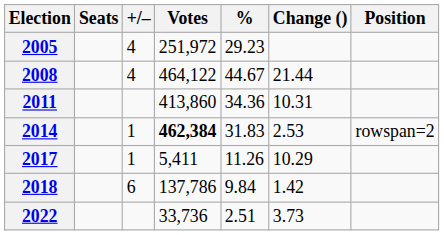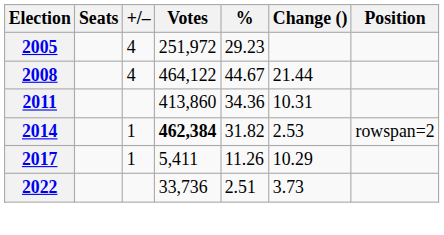2014 | %: 31.83 -> 31.82
- row: 2018 | 6 | 137,786 | 9.84 | 1.42
